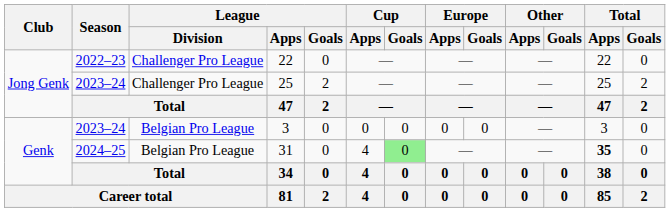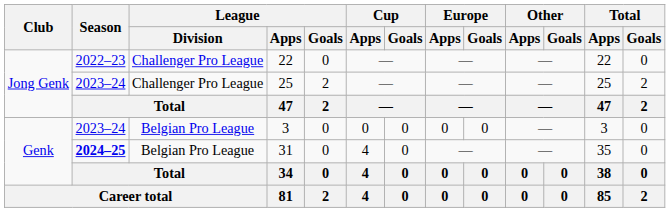31 | Season: normal -> bold
31 | Cup / Goals: lightgreen background -> no background
31 | Total / Apps: bold -> normal
